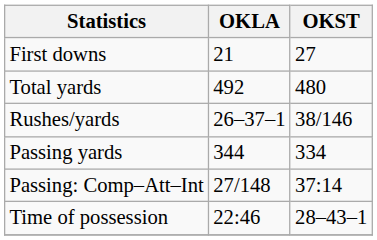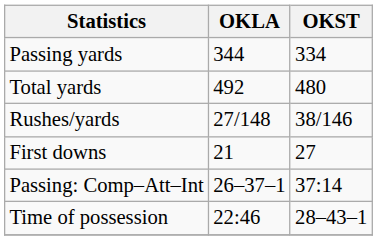rows swapped: First downs <-> Passing yards
Rushes/yards | OKLA: 26–37–1 -> 27/148
Passing: Comp–Att–Int | OKLA: 27/148 -> 26–37–1
